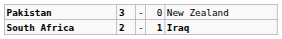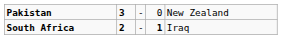South Africa | column 5: bold -> normal
